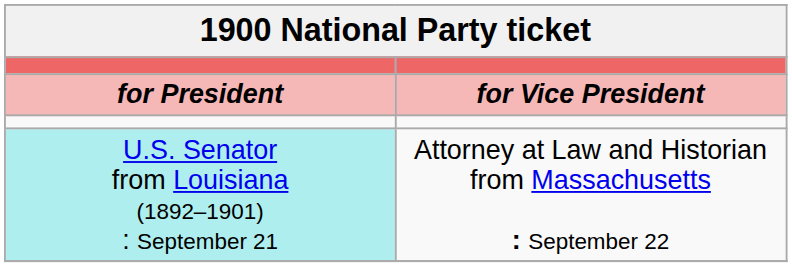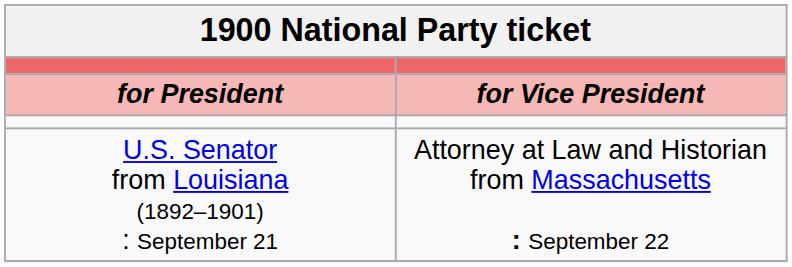U.S. Senator from Louisiana (1892–1901) : September 21 | column 1: paleturquoise background -> no background
